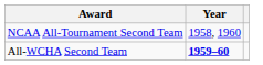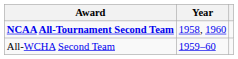row 2 | Award: normal -> bold
row 3 | Year: bold -> normal
